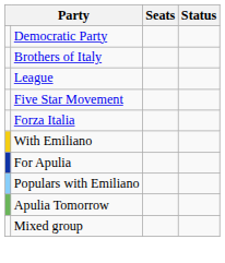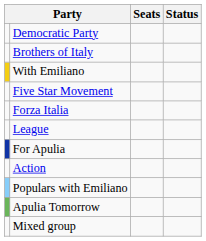rows swapped: With Emiliano <-> League
+ row: Action
